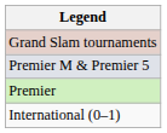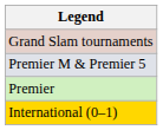row 5 | column 1: no background -> gold background
